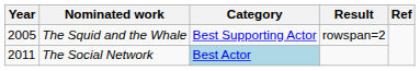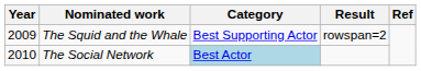The Squid and the Whale | Year: 2005 -> 2009
The Social Network | Year: 2011 -> 2010
